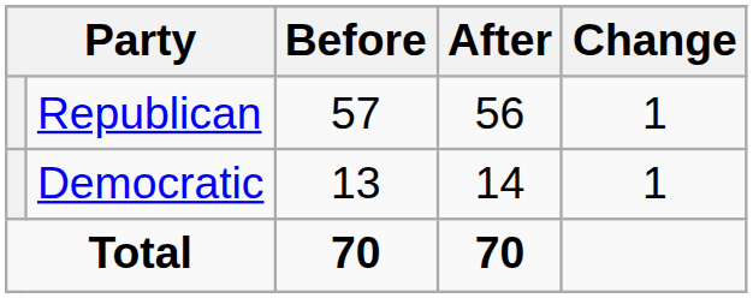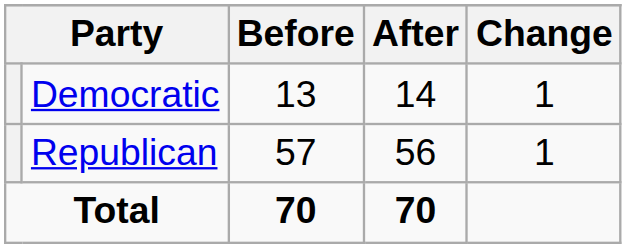rows swapped: Republican <-> Democratic
